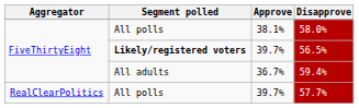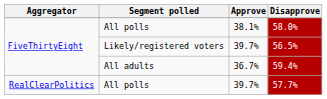56.5% | Segment polled: bold -> normal
